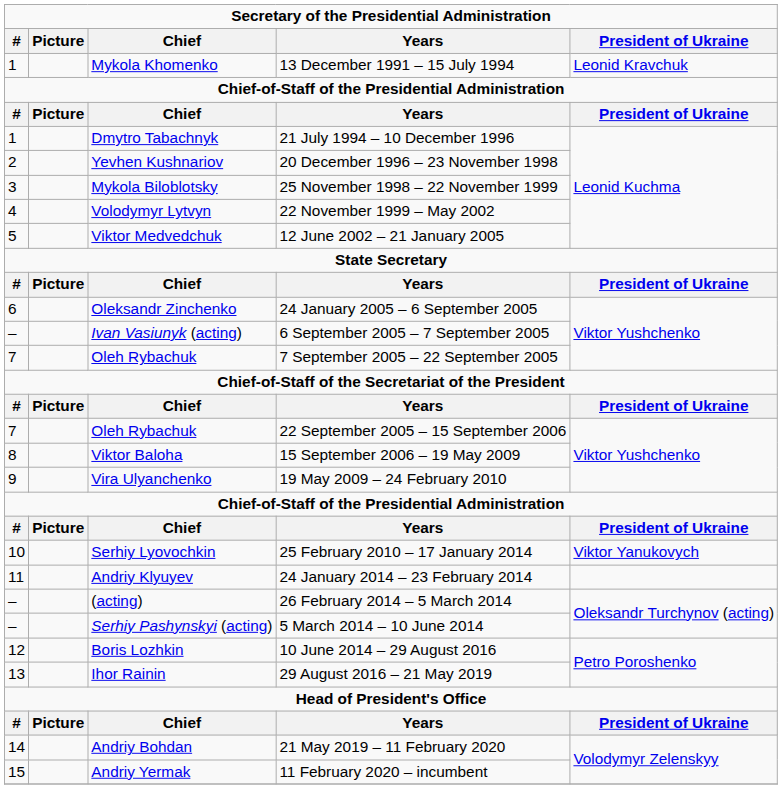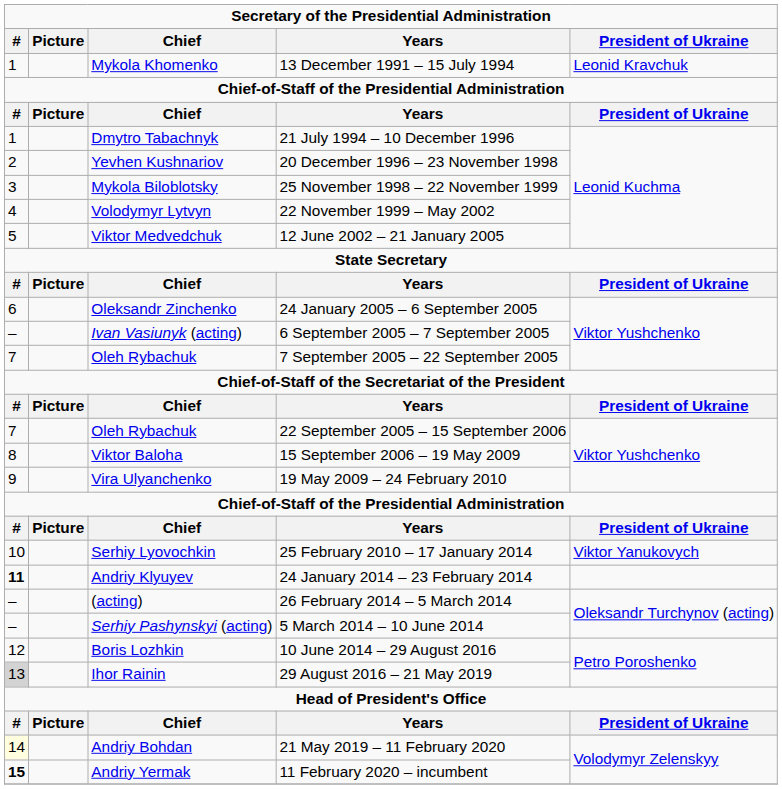24 January 2014 – 23 February 2014 | #: normal -> bold
29 August 2016 – 21 May 2019 | #: no background -> lightgrey background
21 May 2019 – 11 February 2020 | #: no background -> lightyellow background
11 February 2020 – incumbent | #: normal -> bold
